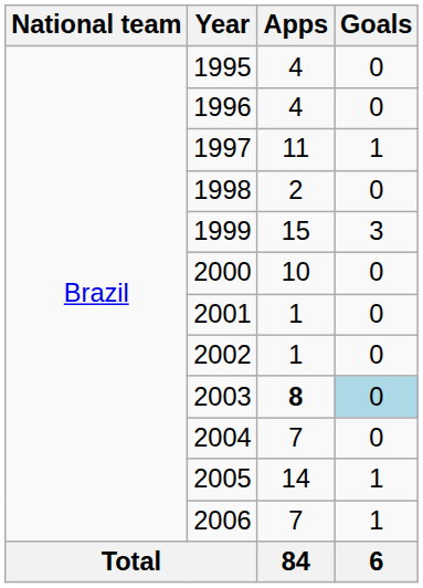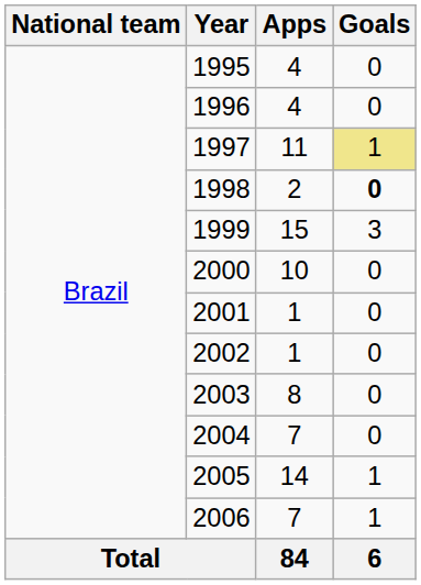1997 | Goals: no background -> khaki background
1998 | Goals: normal -> bold
2003 | Apps: bold -> normal
2003 | Goals: lightblue background -> no background
